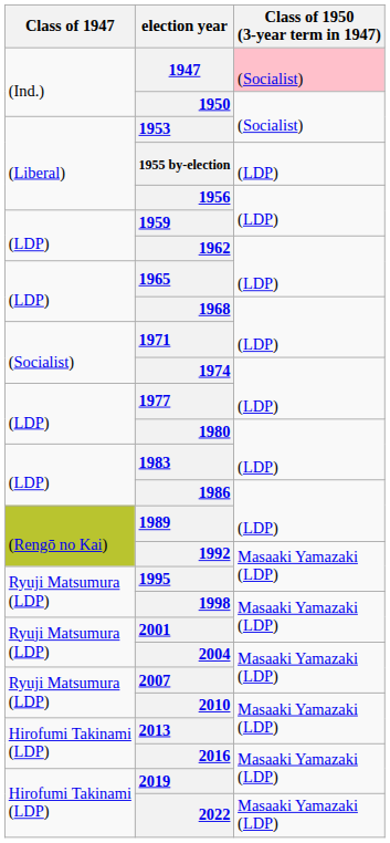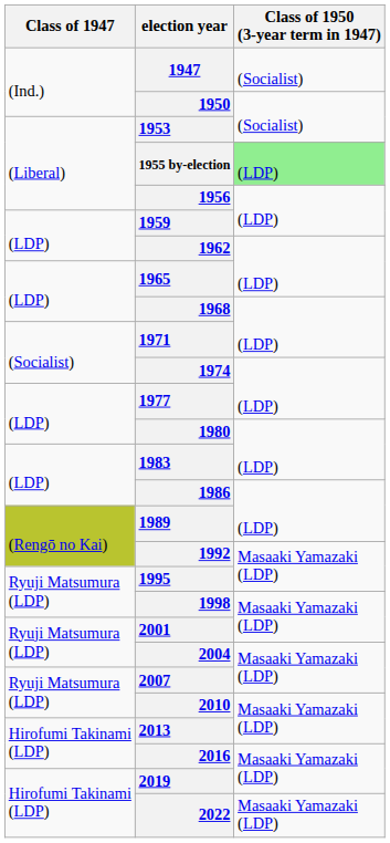1947 | Class of 1950 (3-year term in 1947): pink background -> no background
1955 by-election | Class of 1950 (3-year term in 1947): no background -> lightgreen background
